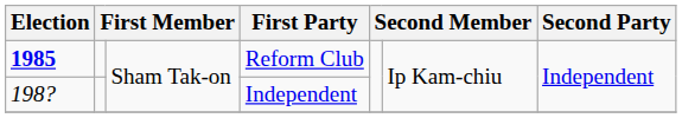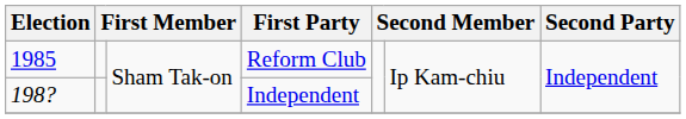Reform Club | Election: bold -> normal
